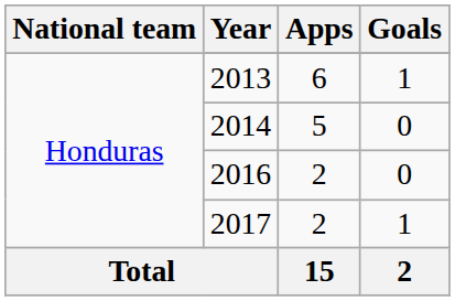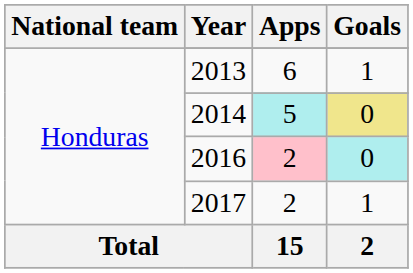2014 | Apps: no background -> paleturquoise background
2014 | Goals: no background -> khaki background
2016 | Apps: no background -> pink background
2016 | Goals: no background -> paleturquoise background
